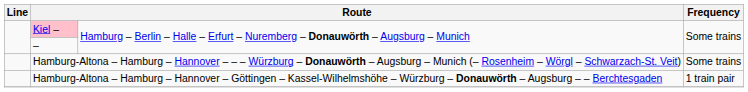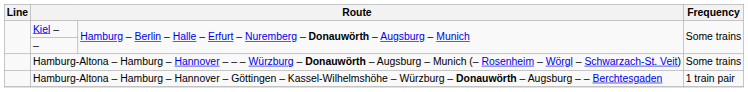Kiel – | column 2: pink background -> no background
